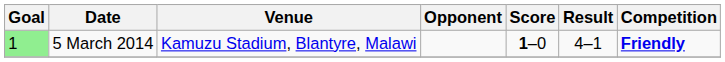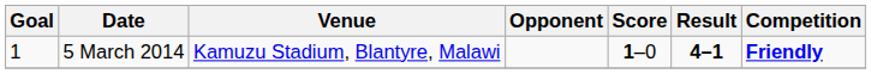5 March 2014 | Goal: lightgreen background -> no background
5 March 2014 | Result: normal -> bold
